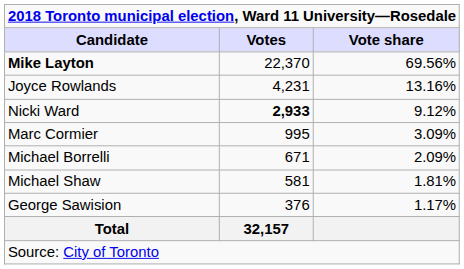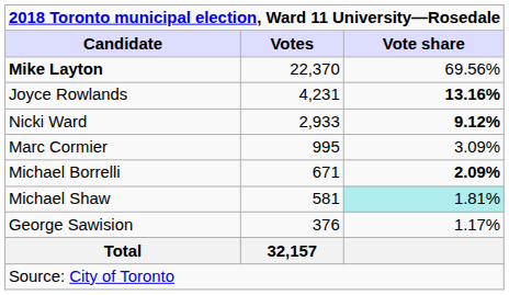Joyce Rowlands | Vote share: normal -> bold
Nicki Ward | Votes: bold -> normal
Nicki Ward | Vote share: normal -> bold
Michael Borrelli | Vote share: normal -> bold
Michael Shaw | Vote share: no background -> paleturquoise background
